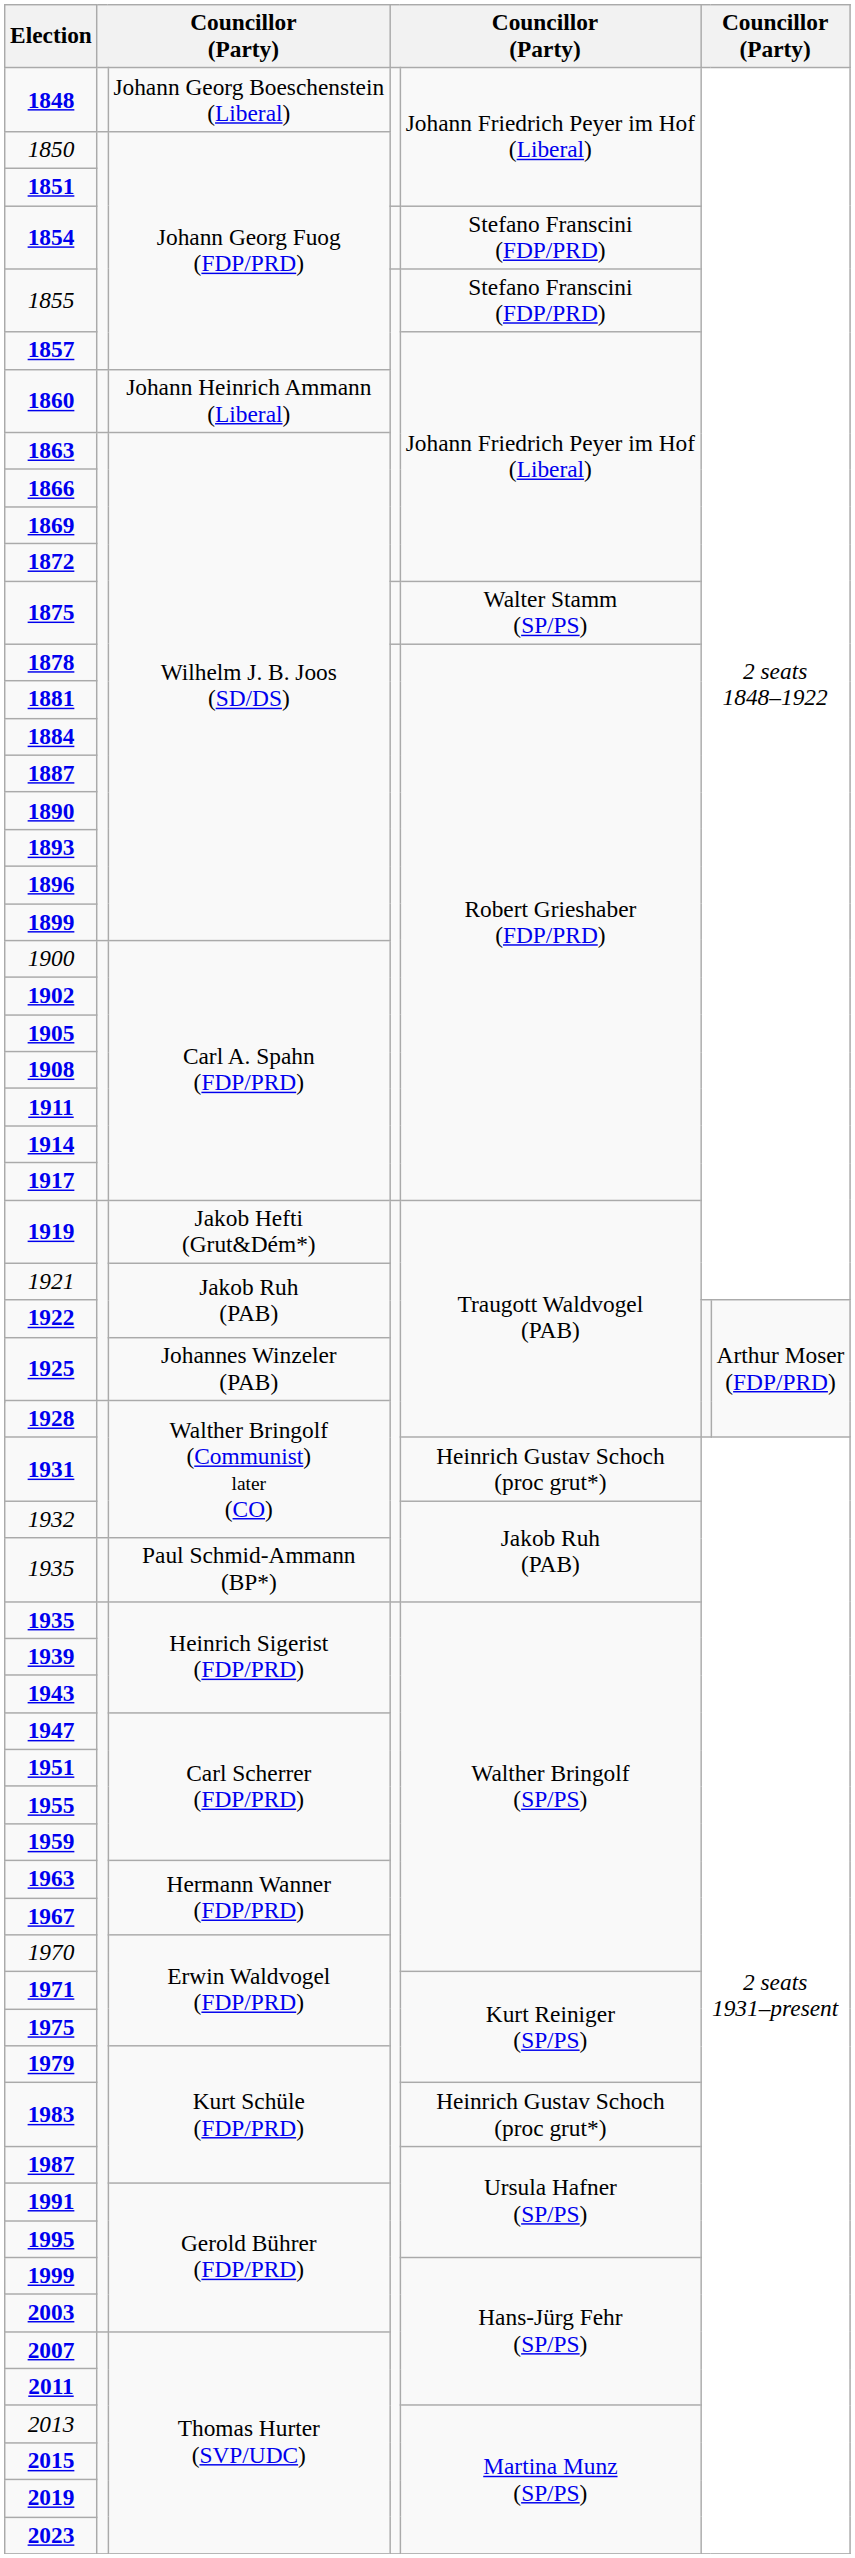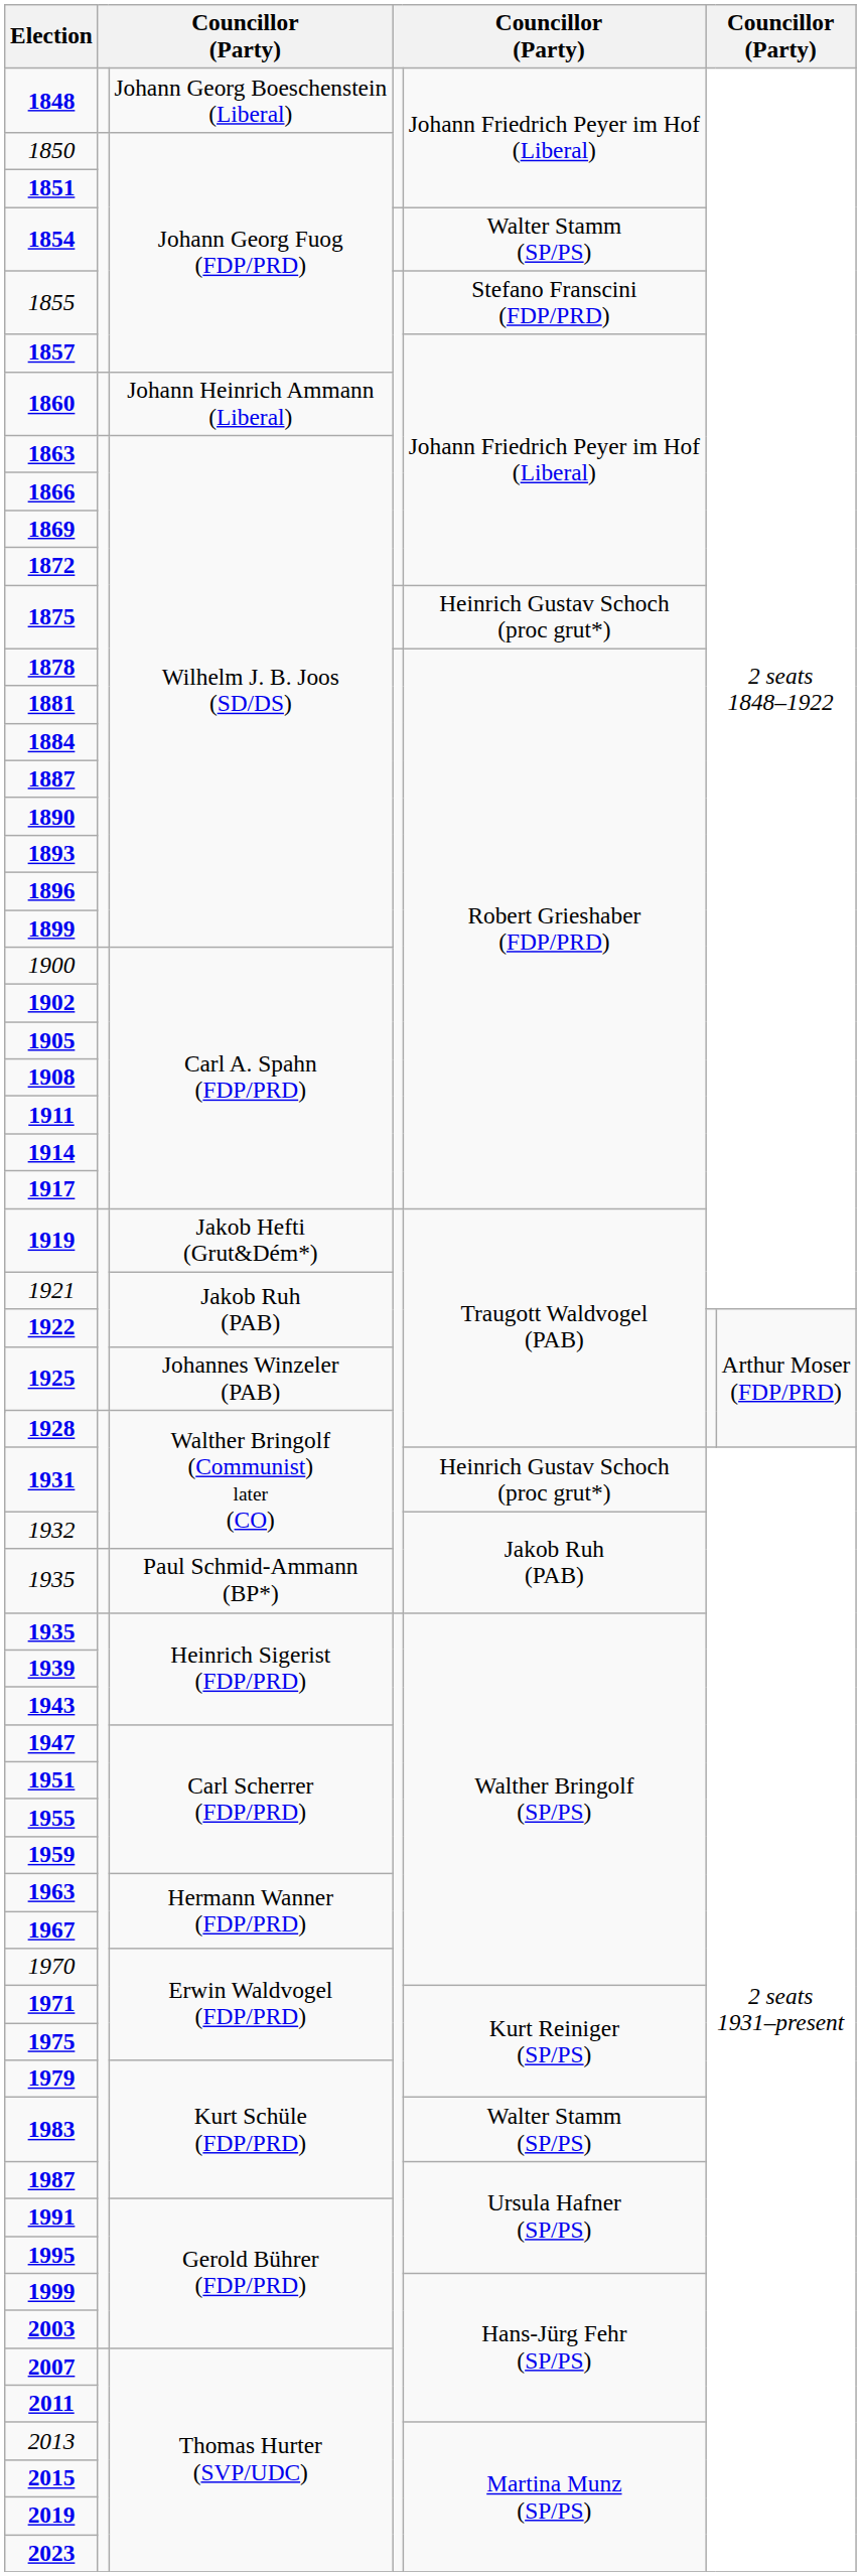1854 | column 5: Stefano Franscini (FDP/PRD) -> Walter Stamm (SP/PS)
1875 | column 5: Walter Stamm (SP/PS) -> Heinrich Gustav Schoch (proc grut*)
1983 | column 5: Heinrich Gustav Schoch (proc grut*) -> Walter Stamm (SP/PS)
